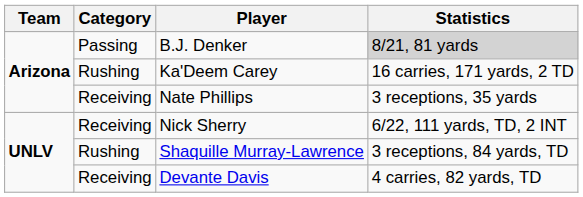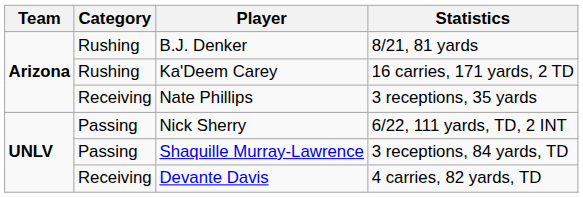B.J. Denker | Category: Passing -> Rushing
B.J. Denker | Statistics: lightgrey background -> no background
Nick Sherry | Category: Receiving -> Passing
Shaquille Murray-Lawrence | Category: Rushing -> Passing
